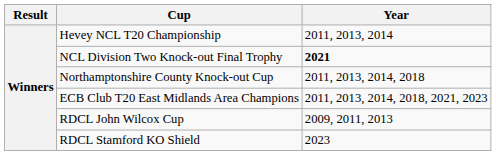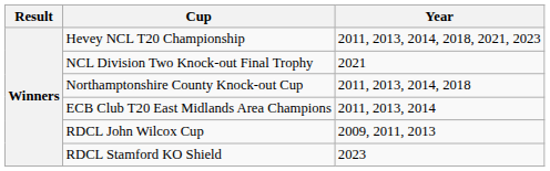Hevey NCL T20 Championship | Year: 2011, 2013, 2014 -> 2011, 2013, 2014, 2018, 2021, 2023
NCL Division Two Knock-out Final Trophy | Year: bold -> normal
ECB Club T20 East Midlands Area Champions | Year: 2011, 2013, 2014, 2018, 2021, 2023 -> 2011, 2013, 2014
